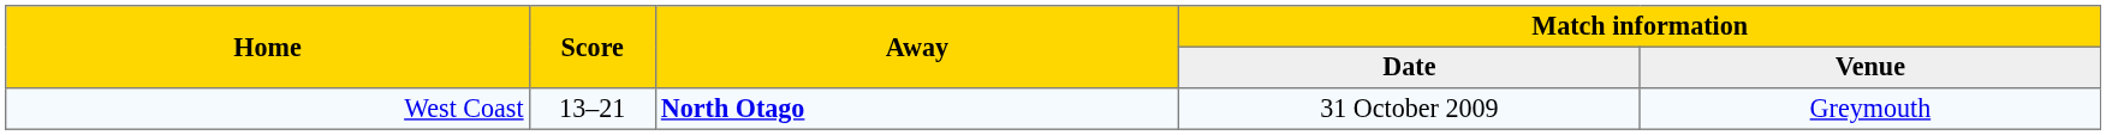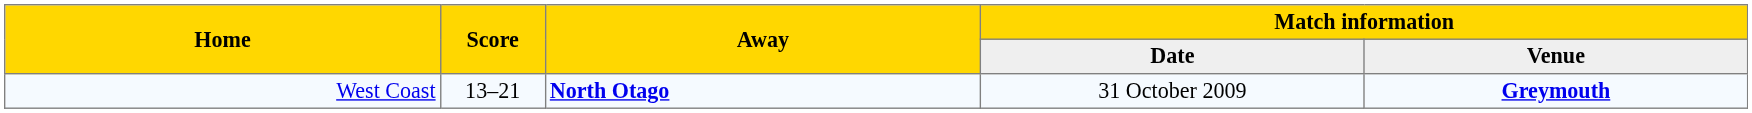West Coast | Match information / Venue: normal -> bold
